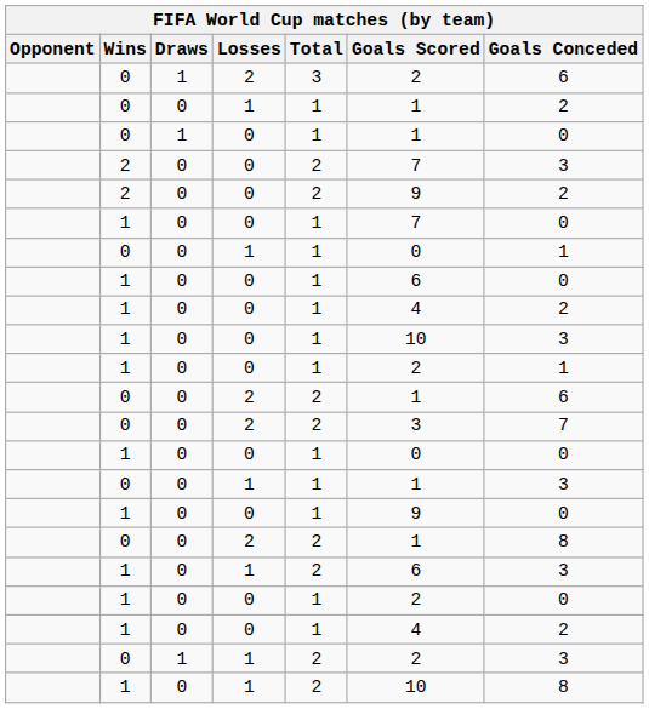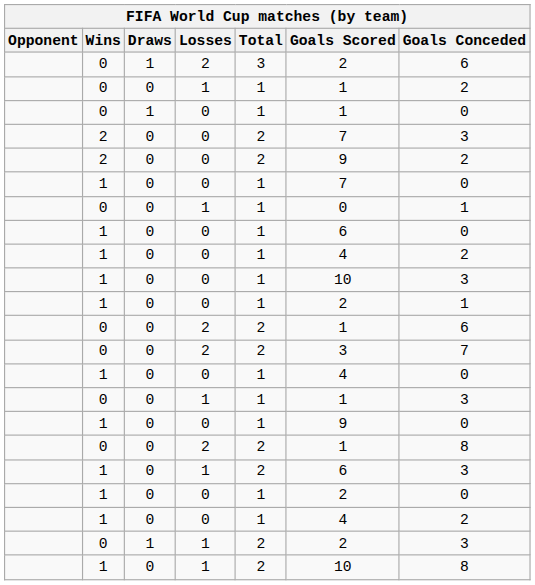row 16 | Goals Scored: 0 -> 4
